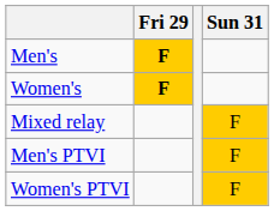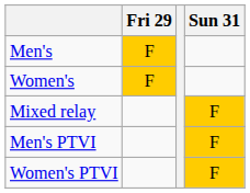Men's | Fri 29: bold -> normal
Women's | Fri 29: bold -> normal
